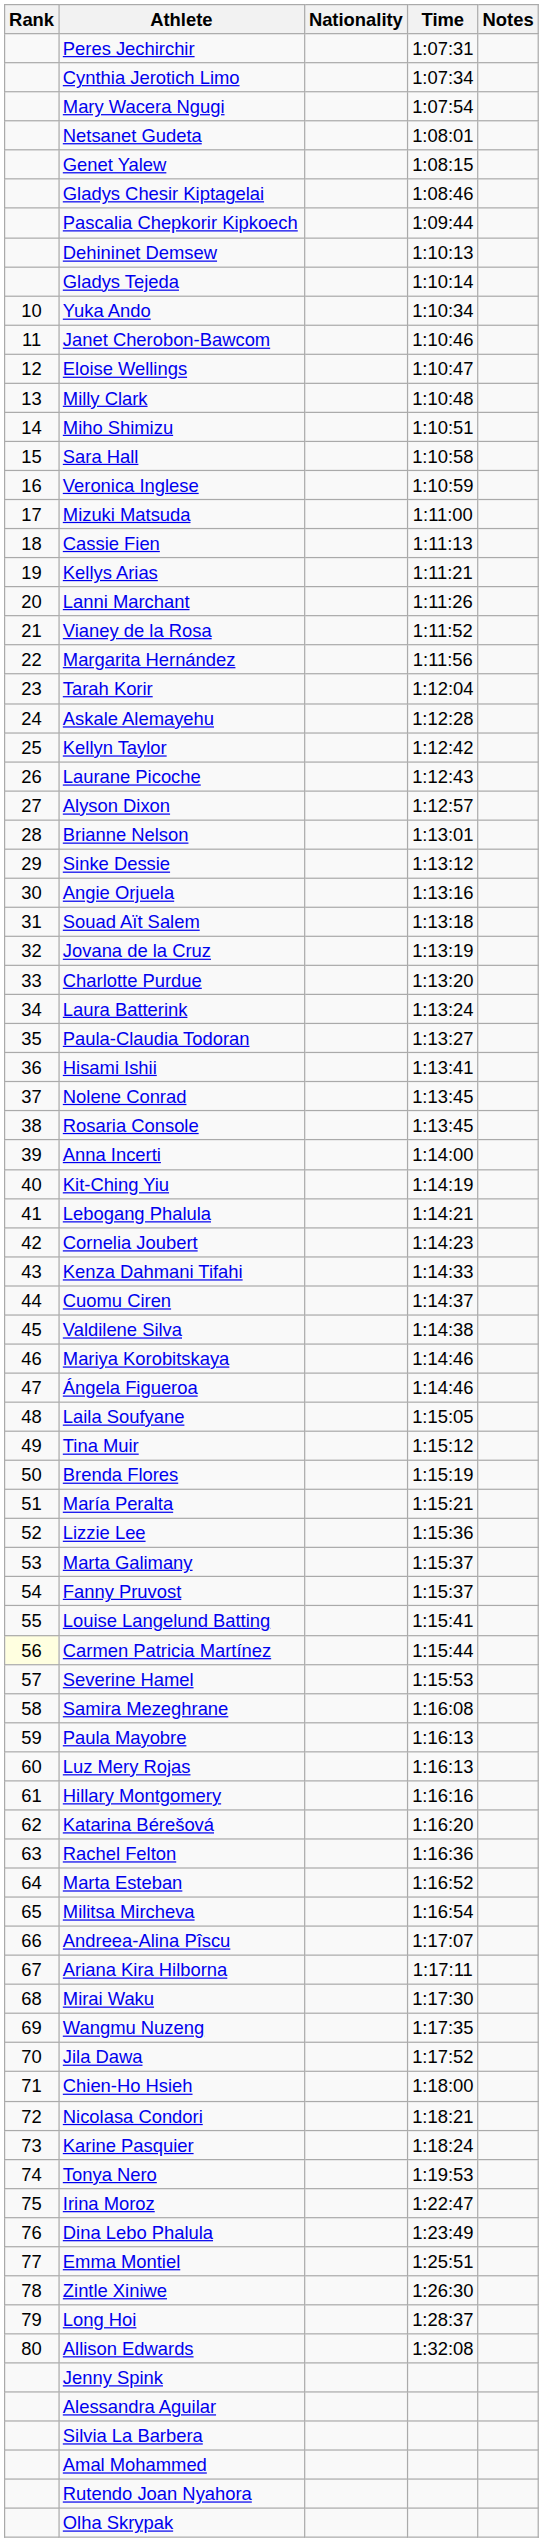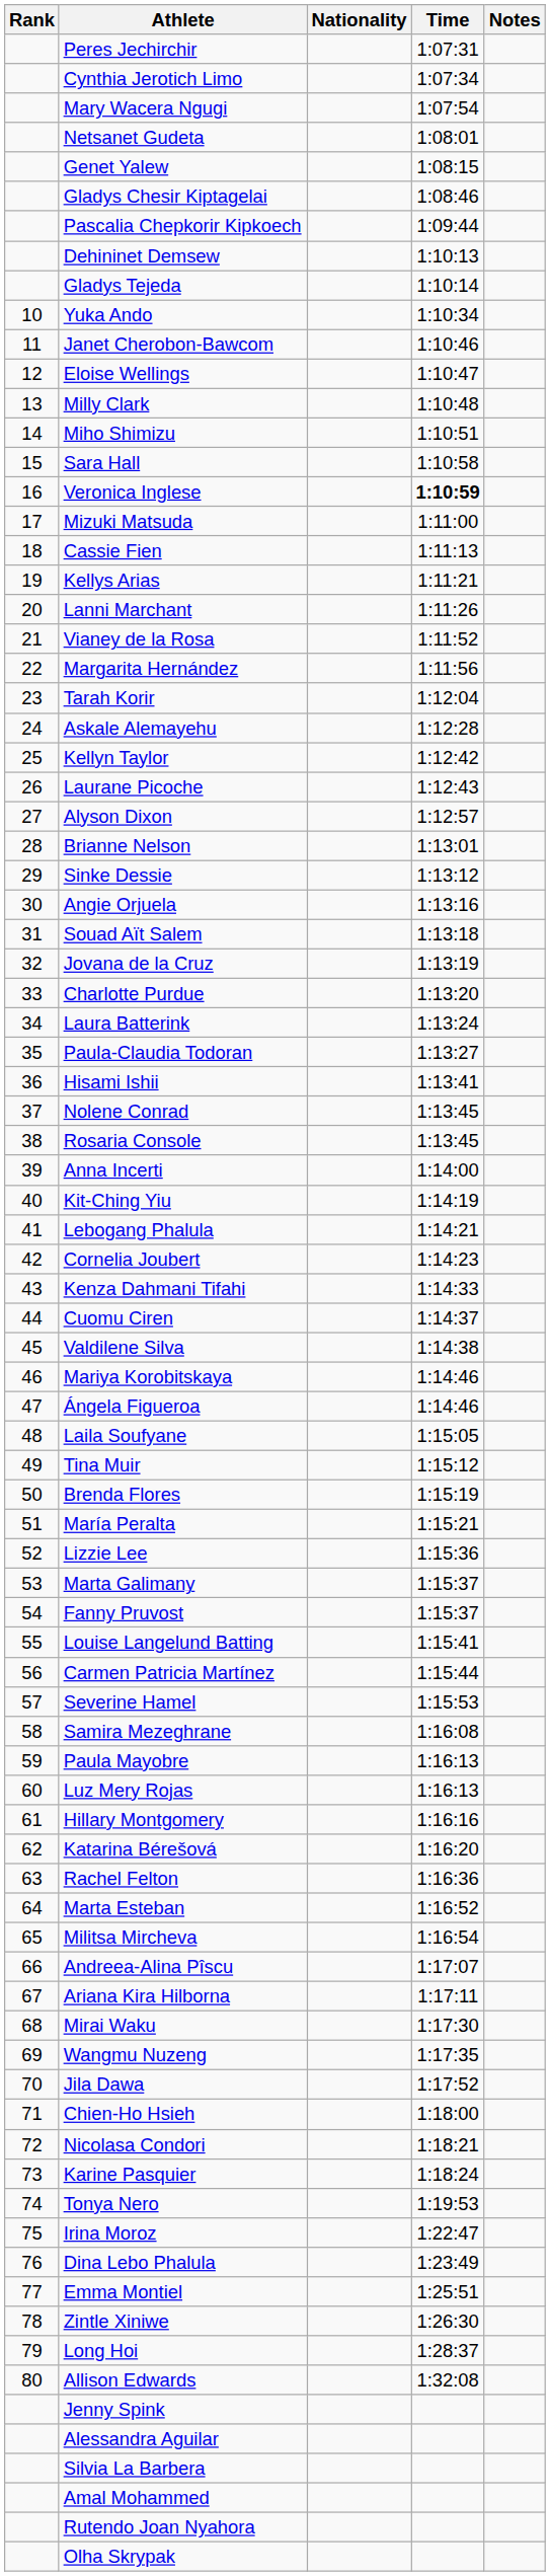Veronica Inglese | Time: normal -> bold
Carmen Patricia Martínez | Rank: lightyellow background -> no background
